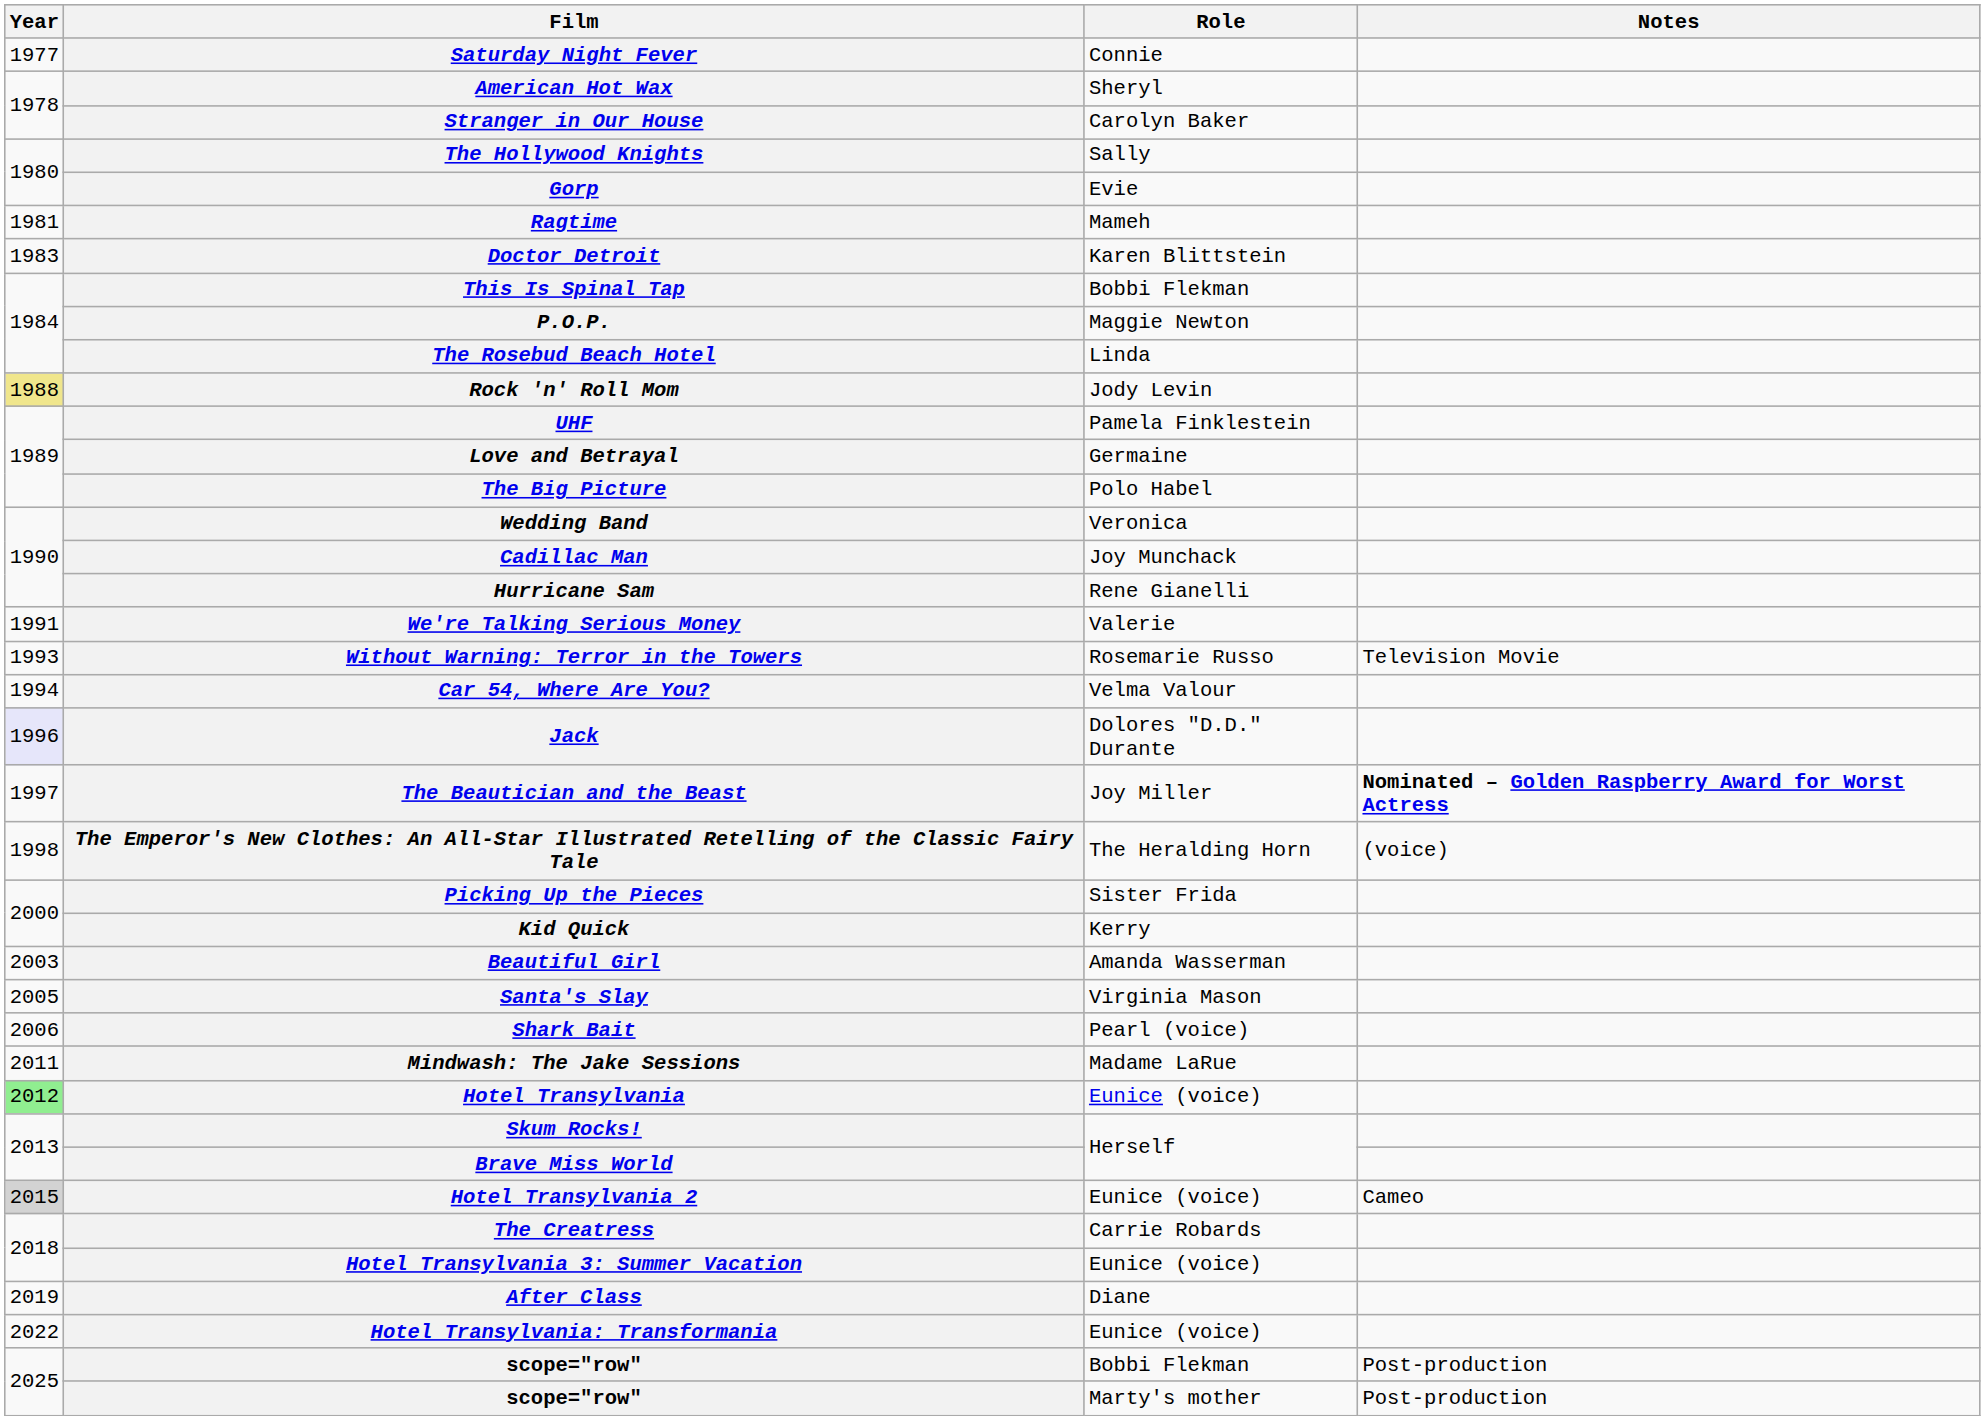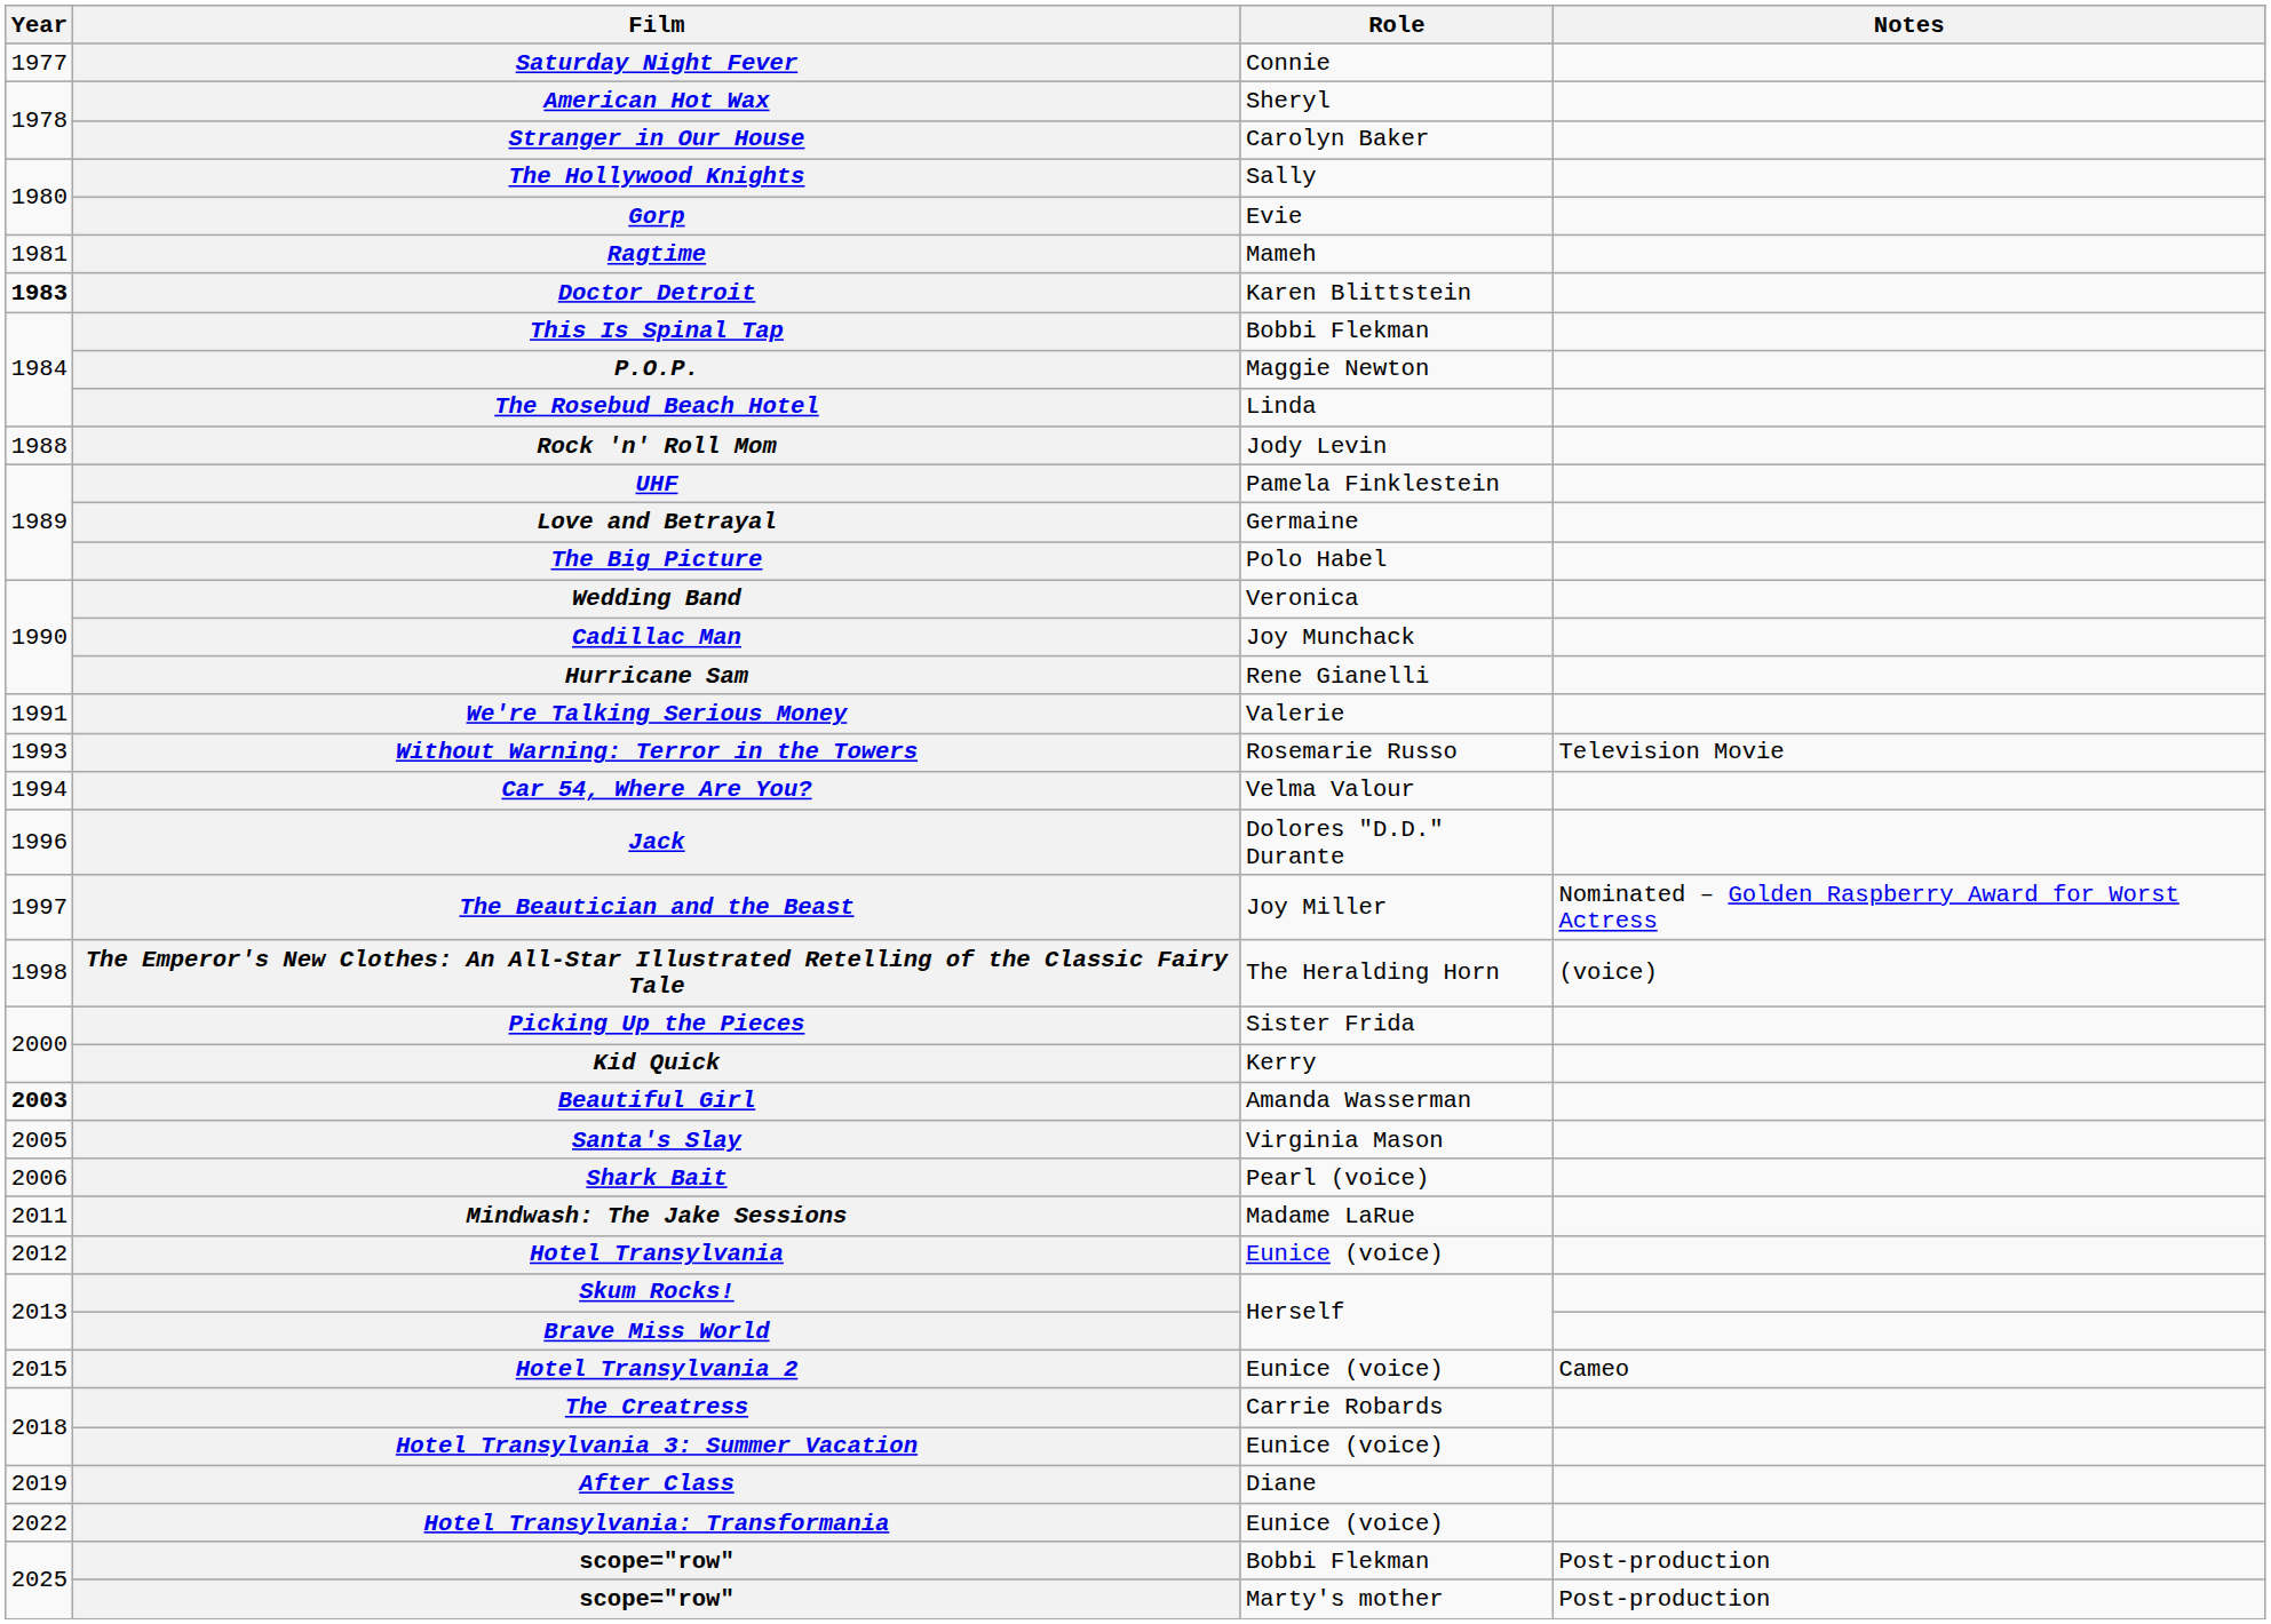Doctor Detroit | Year: normal -> bold
Rock 'n' Roll Mom | Year: khaki background -> no background
Jack | Year: lavender background -> no background
The Beautician and the Beast | Notes: bold -> normal
Beautiful Girl | Year: normal -> bold
Hotel Transylvania | Year: lightgreen background -> no background
Hotel Transylvania 2 | Year: lightgrey background -> no background
